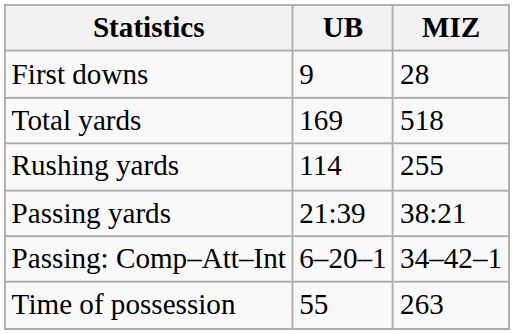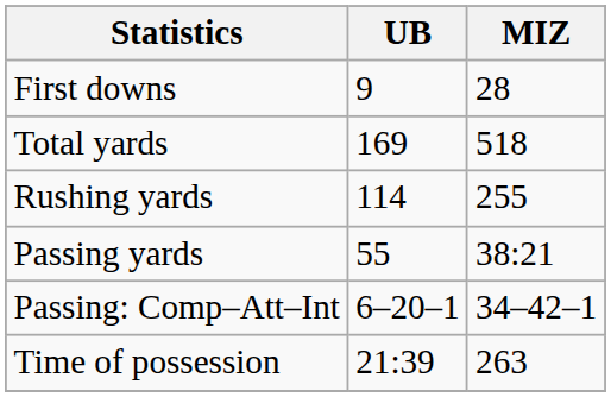Passing yards | UB: 21:39 -> 55
Time of possession | UB: 55 -> 21:39
